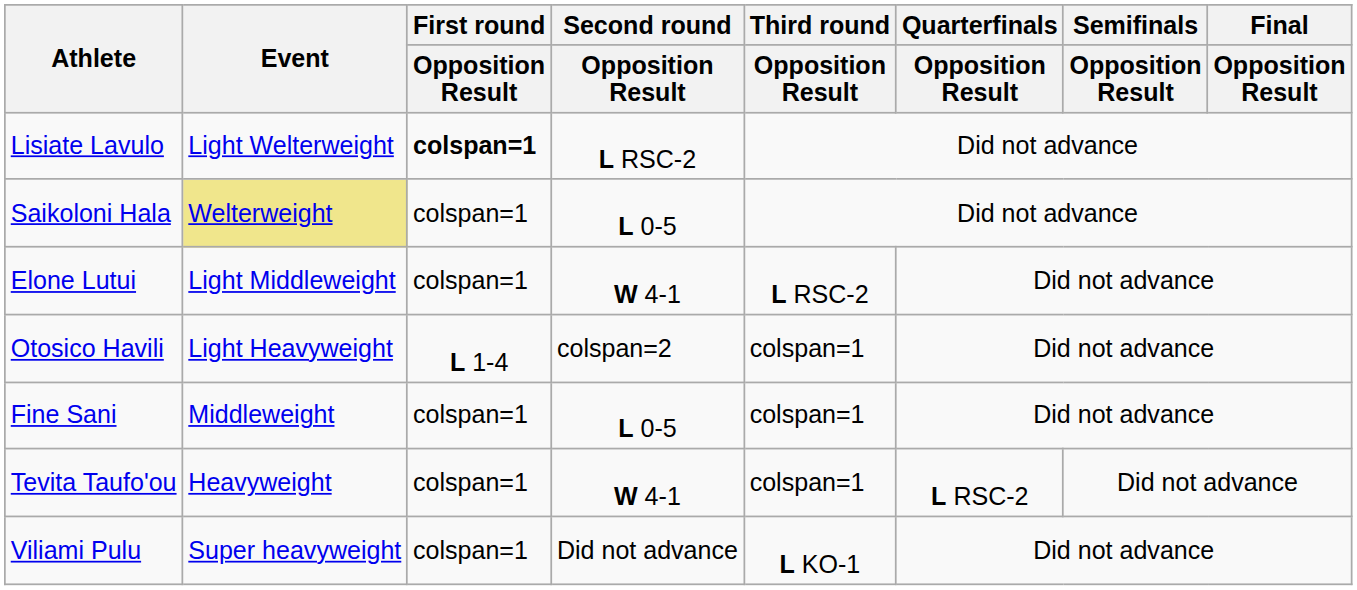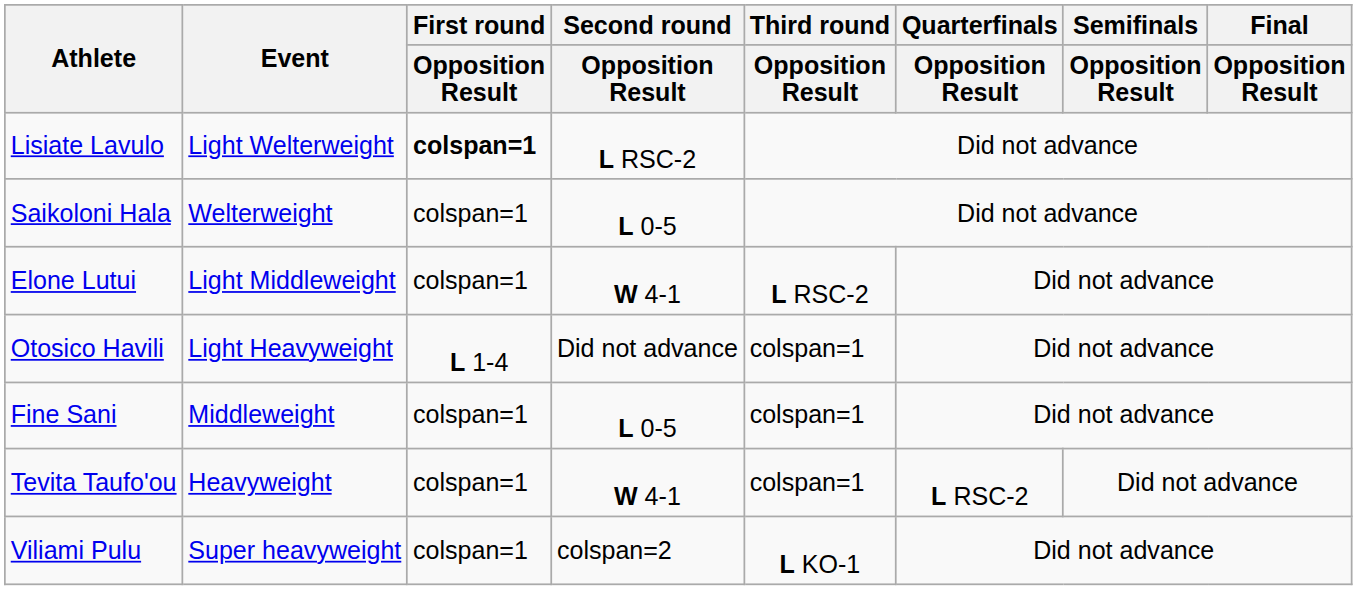Saikoloni Hala | Event: khaki background -> no background
Otosico Havili | Second round / Opposition Result: colspan=2 -> Did not advance
Viliami Pulu | Second round / Opposition Result: Did not advance -> colspan=2
